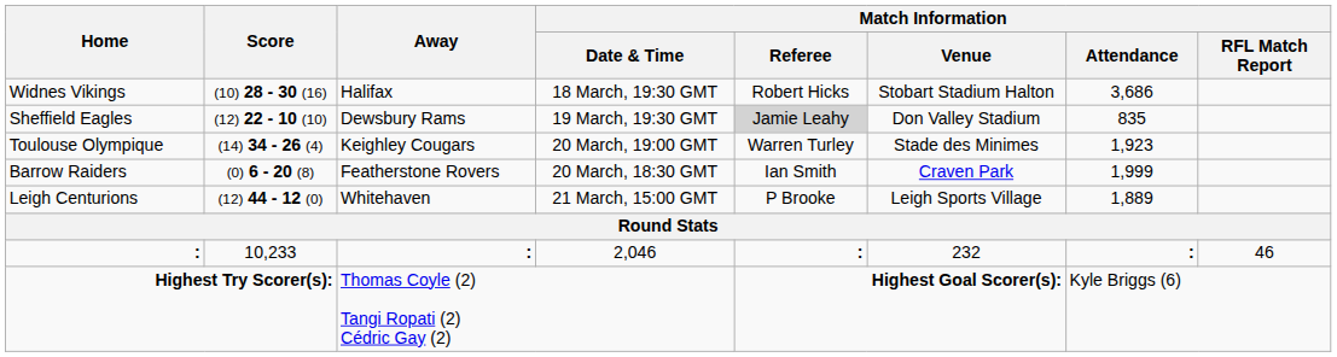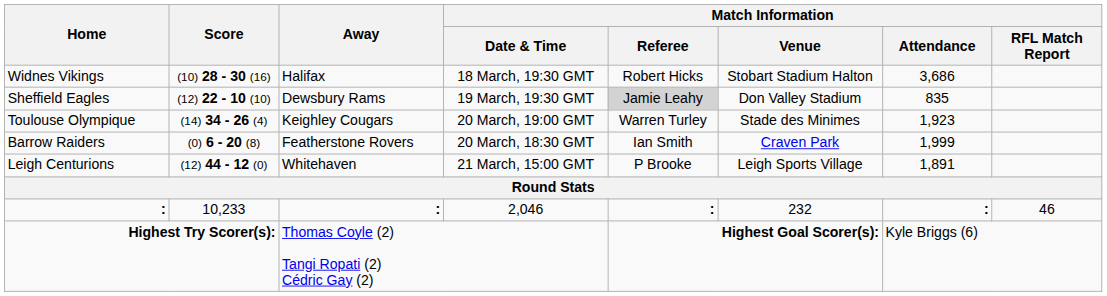Leigh Centurions | Match Information / Attendance: 1,889 -> 1,891
